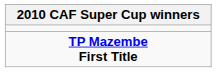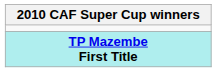row 3 | column 1: no background -> paleturquoise background
